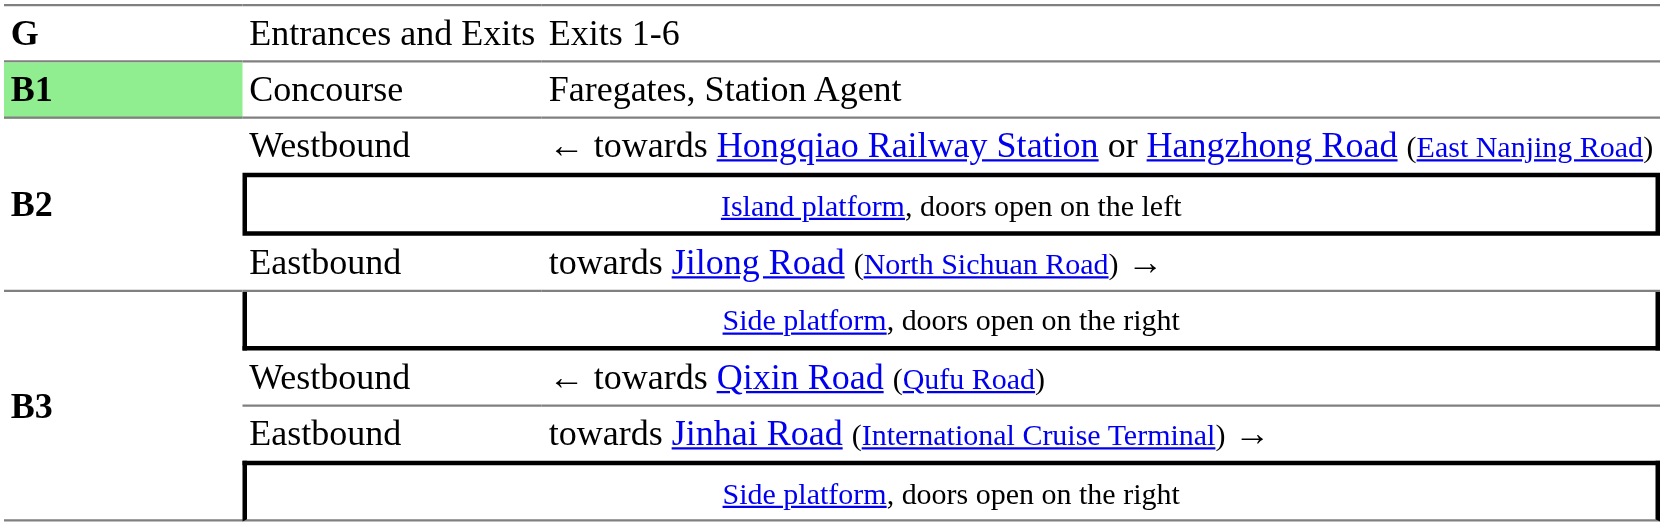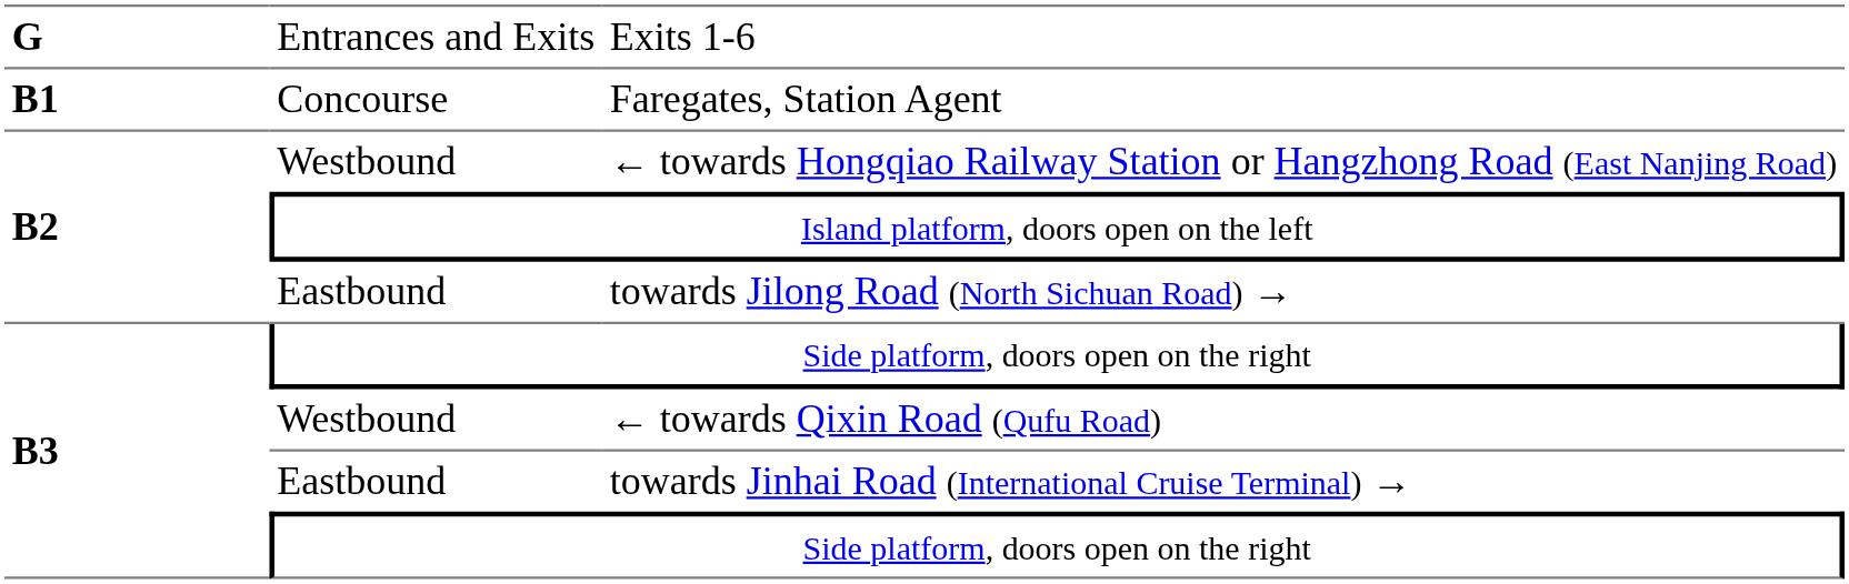Faregates, Station Agent | column 1: lightgreen background -> no background
